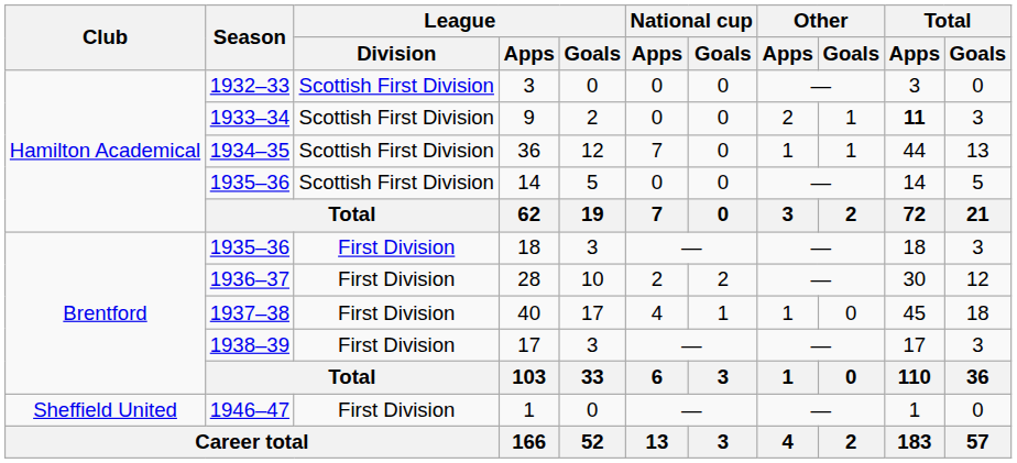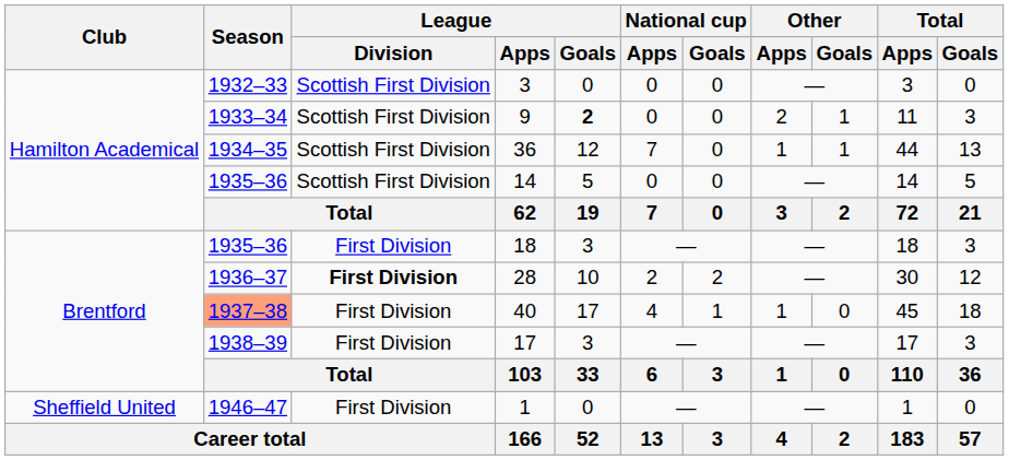9 | League / Goals: normal -> bold
9 | Total / Apps: bold -> normal
28 | League / Division: normal -> bold
40 | Season: no background -> lightsalmon background
